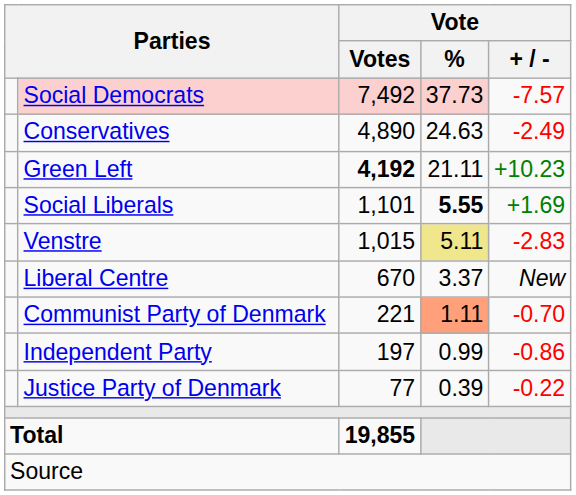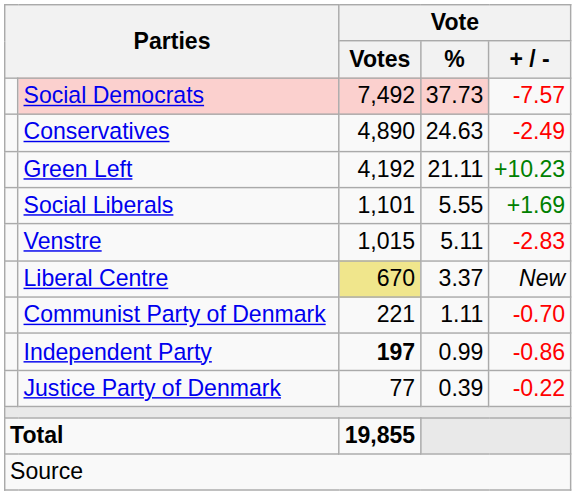Green Left | Vote / Votes: bold -> normal
Social Liberals | Vote / %: bold -> normal
Venstre | Vote / %: khaki background -> no background
Liberal Centre | Vote / Votes: no background -> khaki background
Communist Party of Denmark | Vote / %: lightsalmon background -> no background
Independent Party | Vote / Votes: normal -> bold
